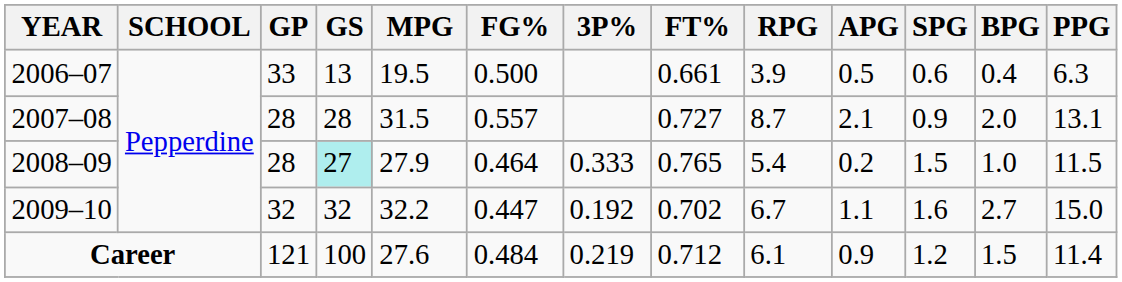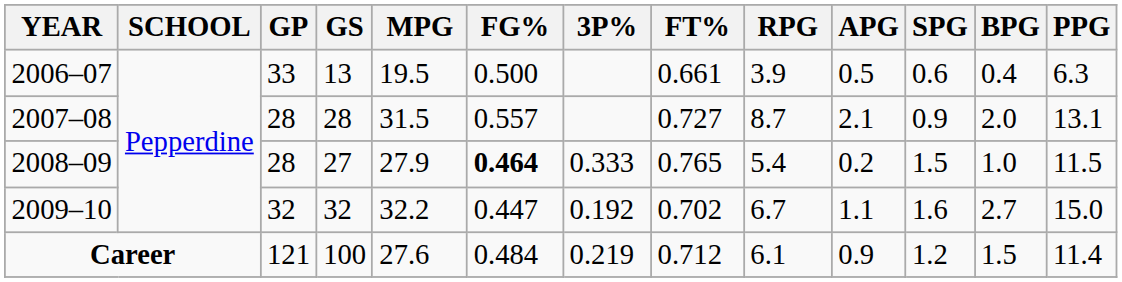2008–09 | GS: paleturquoise background -> no background
2008–09 | FG%: normal -> bold
